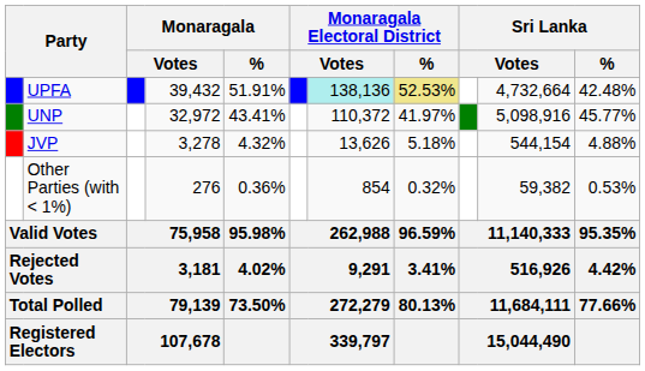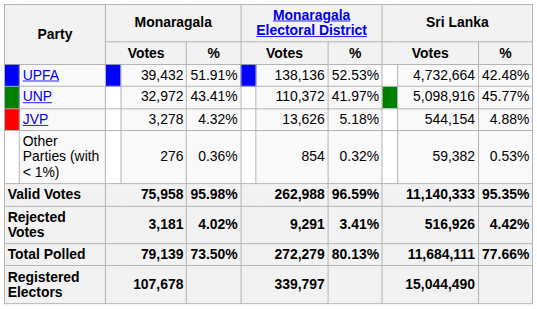UPFA | column 7: paleturquoise background -> no background
UPFA | Monaragala Electoral District / %: khaki background -> no background
